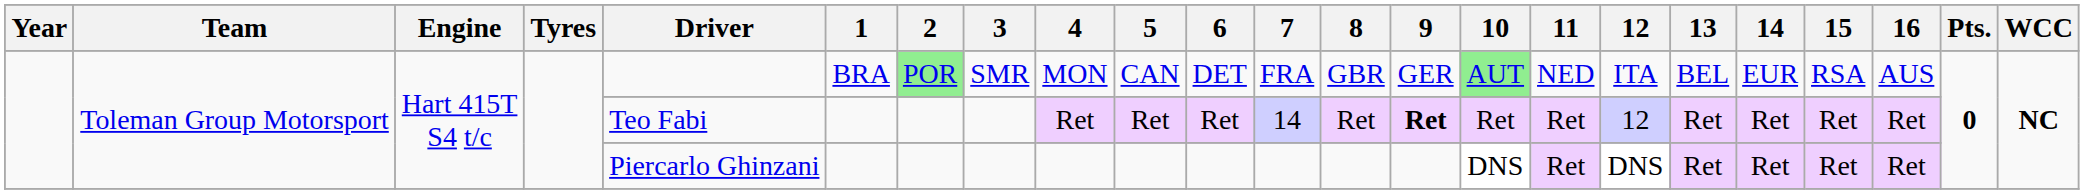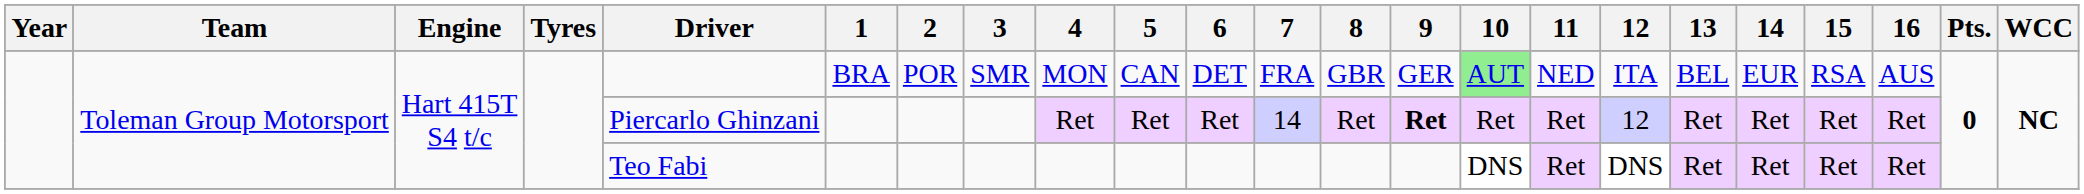row 2 | 2: lightgreen background -> no background
row 3 | Driver: Teo Fabi -> Piercarlo Ghinzani
row 4 | Driver: Piercarlo Ghinzani -> Teo Fabi
